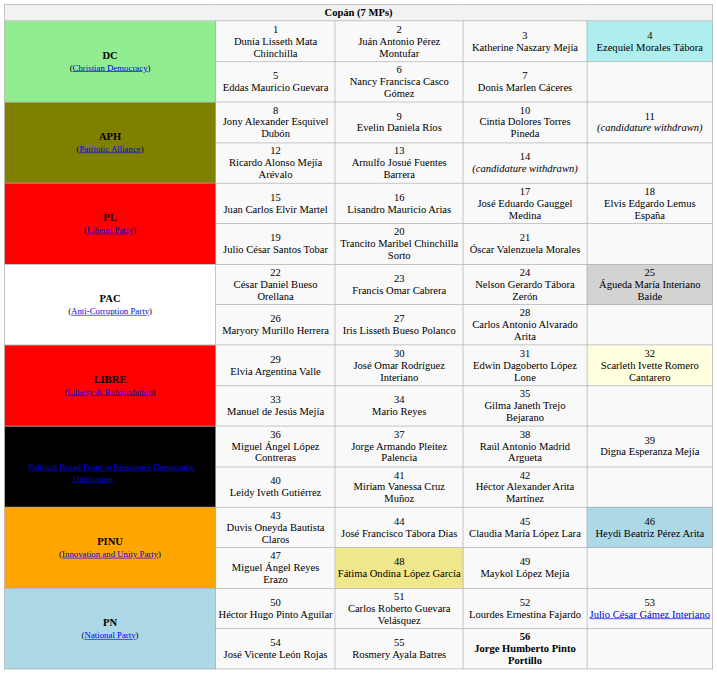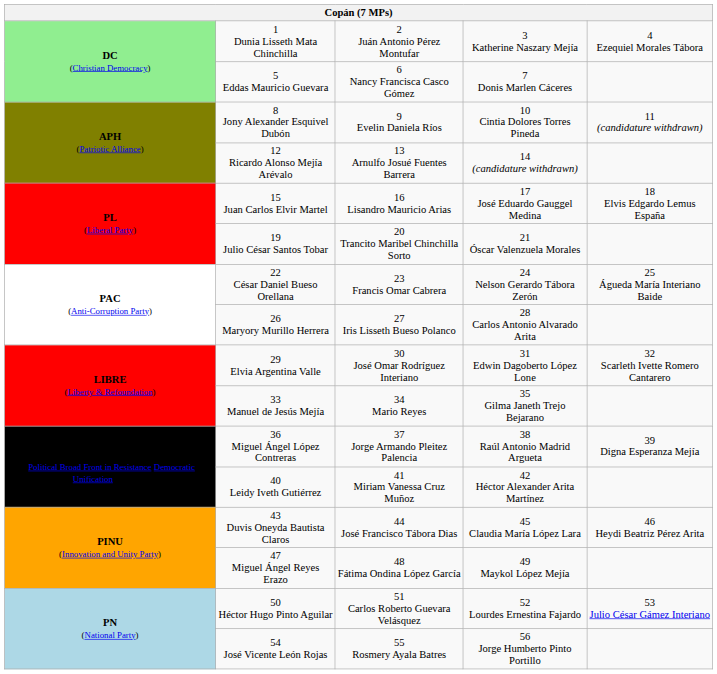1 Dunia Lisseth Mata Chinchilla | column 5: paleturquoise background -> no background
22 César Daniel Bueso Orellana | column 5: lightgrey background -> no background
29 Elvia Argentina Valle | column 5: lightyellow background -> no background
43 Duvis Oneyda Bautista Claros | column 5: lightblue background -> no background
47 Miguel Ángel Reyes Erazo | column 3: khaki background -> no background
54 José Vicente León Rojas | column 4: bold -> normal
